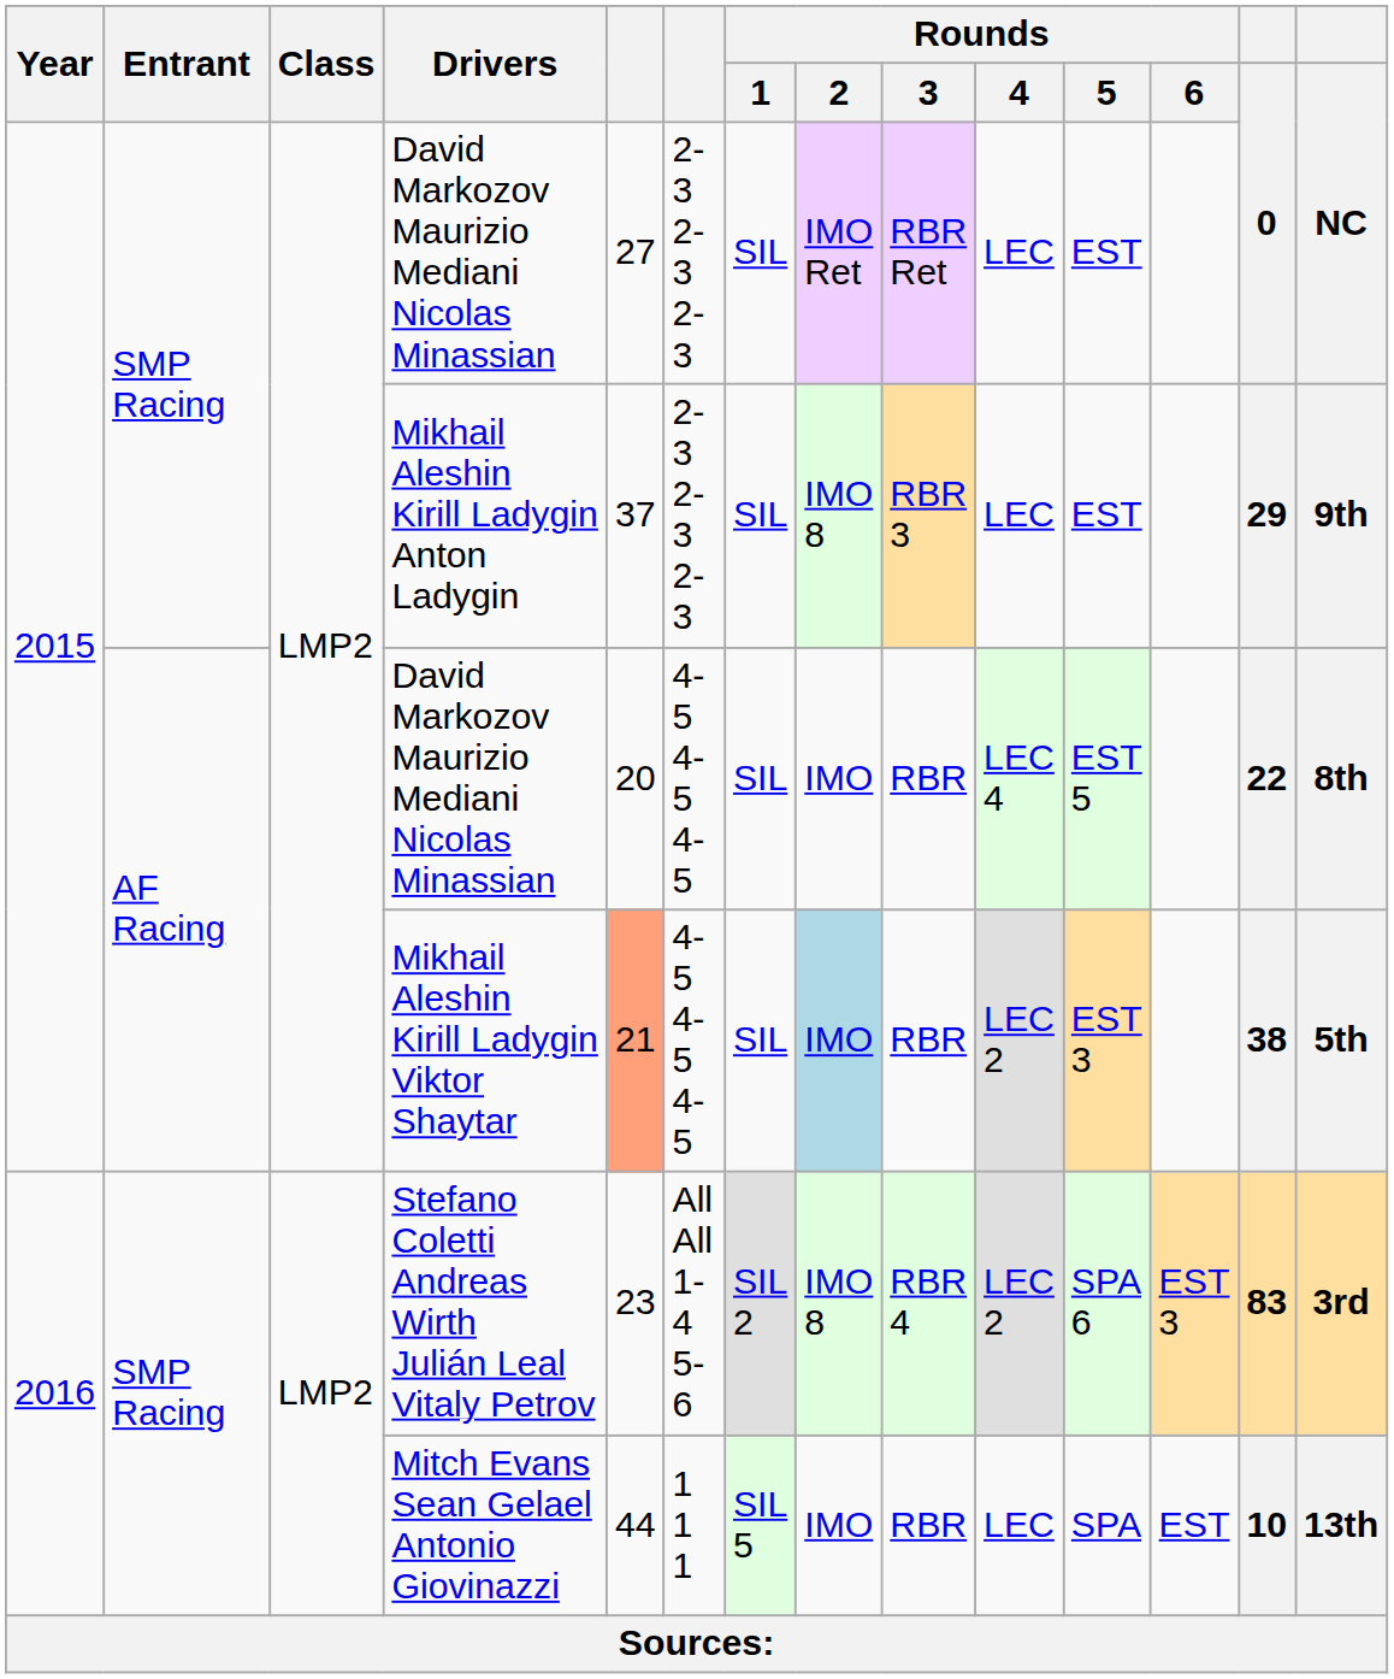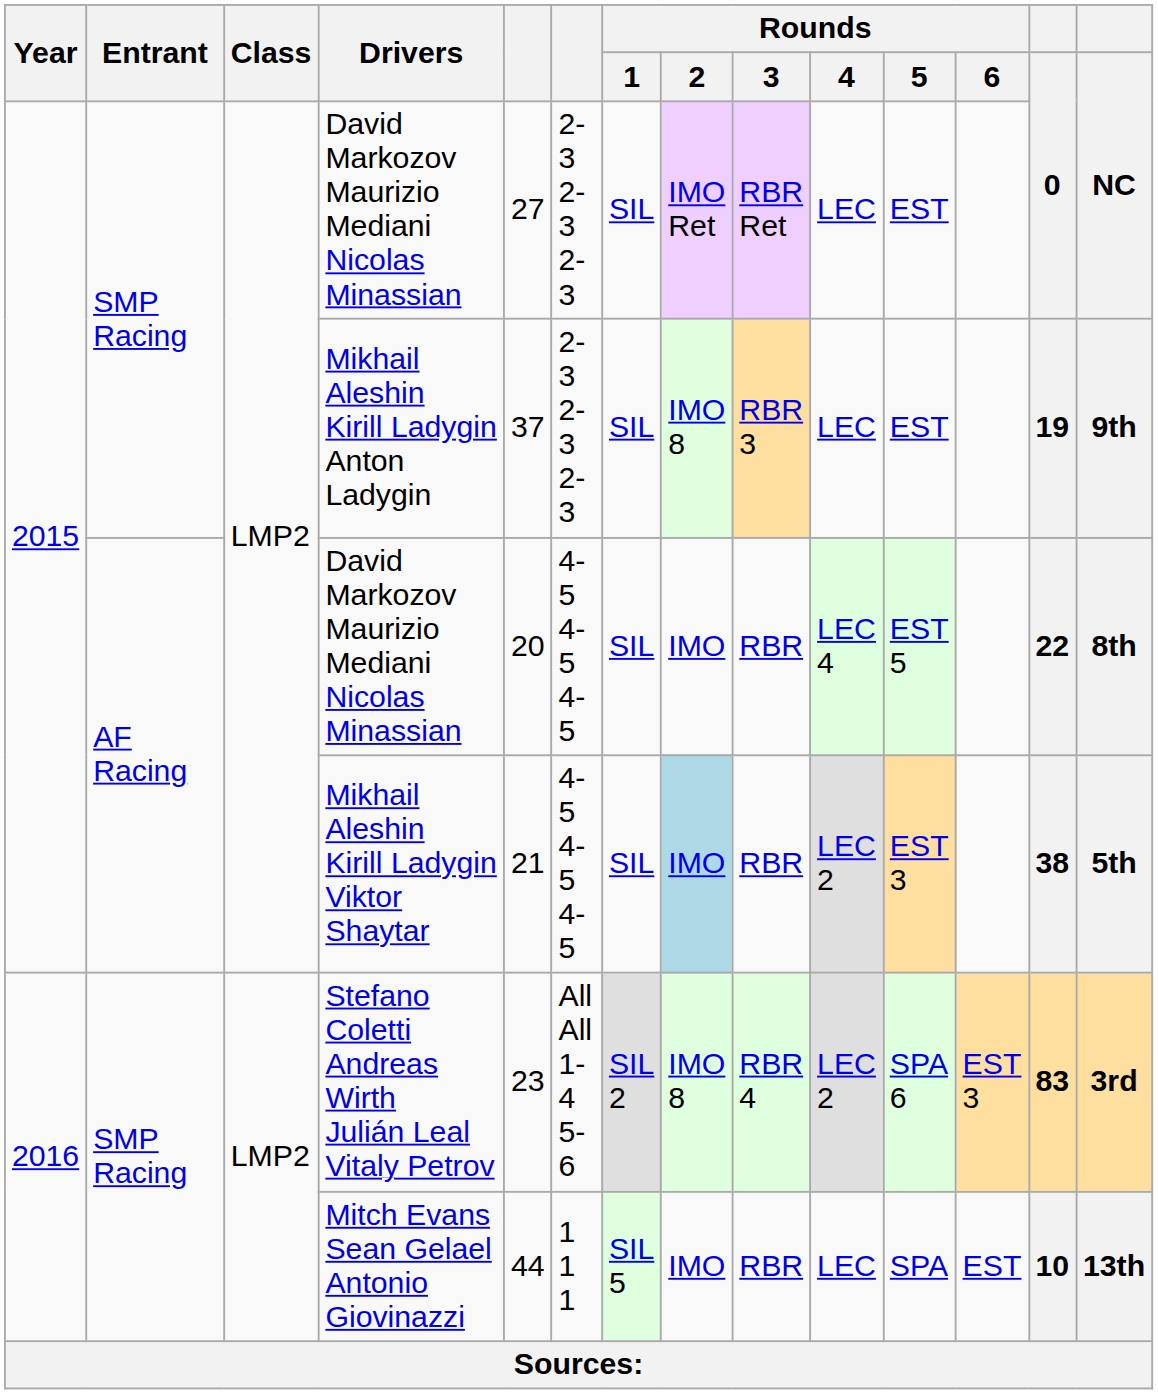Mikhail Aleshin Kirill Ladygin Anton Ladygin | 0: 29 -> 19
Mikhail Aleshin Kirill Ladygin Viktor Shaytar | column 5: lightsalmon background -> no background
